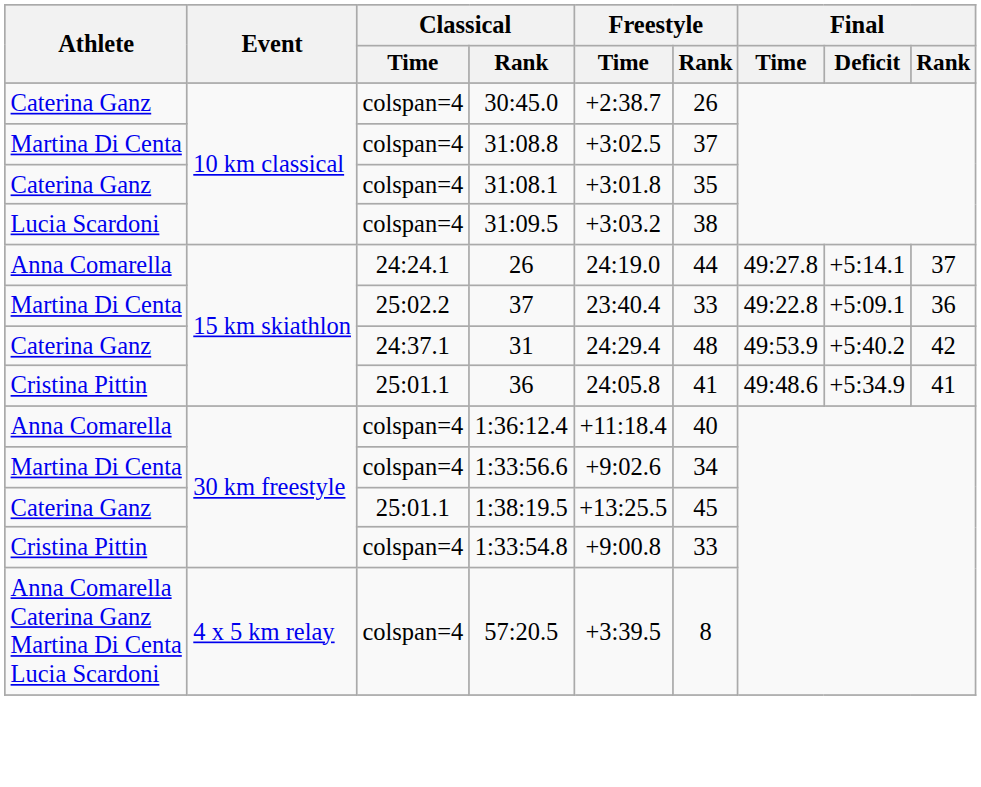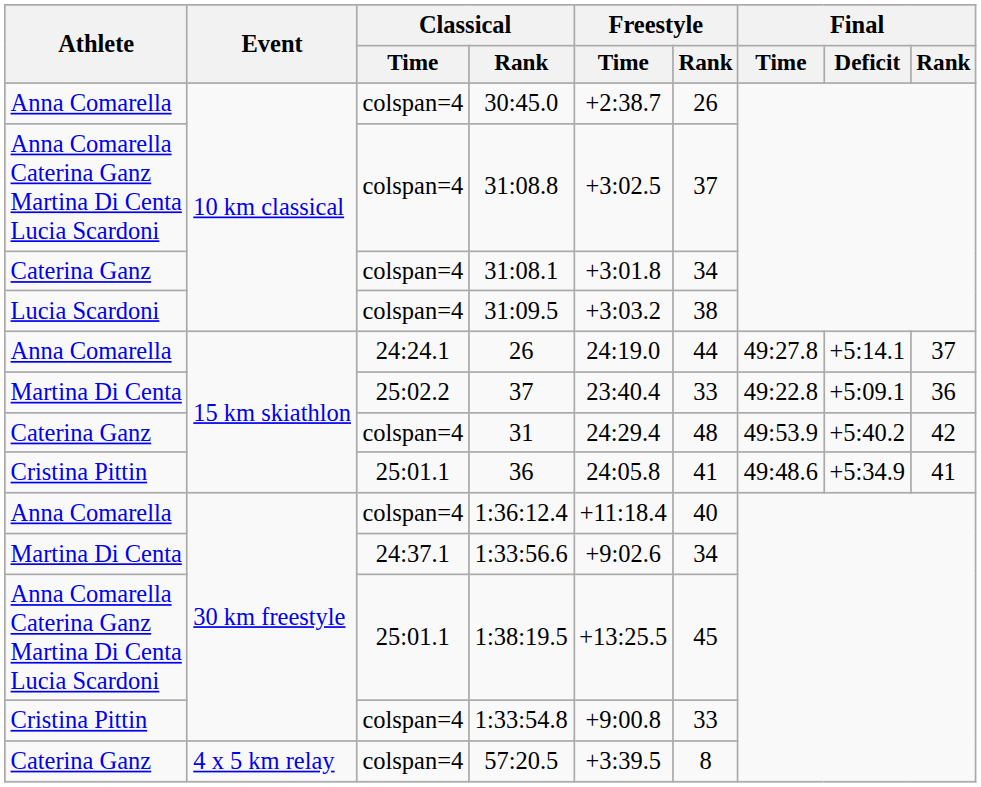30:45.0 | Athlete: Caterina Ganz -> Anna Comarella
31:08.8 | Athlete: Martina Di Centa -> Anna Comarella Caterina Ganz Martina Di Centa Lucia Scardoni
31:08.1 | Freestyle / Rank: 35 -> 34
31 | Classical / Time: 24:37.1 -> colspan=4
1:33:56.6 | Classical / Time: colspan=4 -> 24:37.1
1:38:19.5 | Athlete: Caterina Ganz -> Anna Comarella Caterina Ganz Martina Di Centa Lucia Scardoni
57:20.5 | Athlete: Anna Comarella Caterina Ganz Martina Di Centa Lucia Scardoni -> Caterina Ganz
